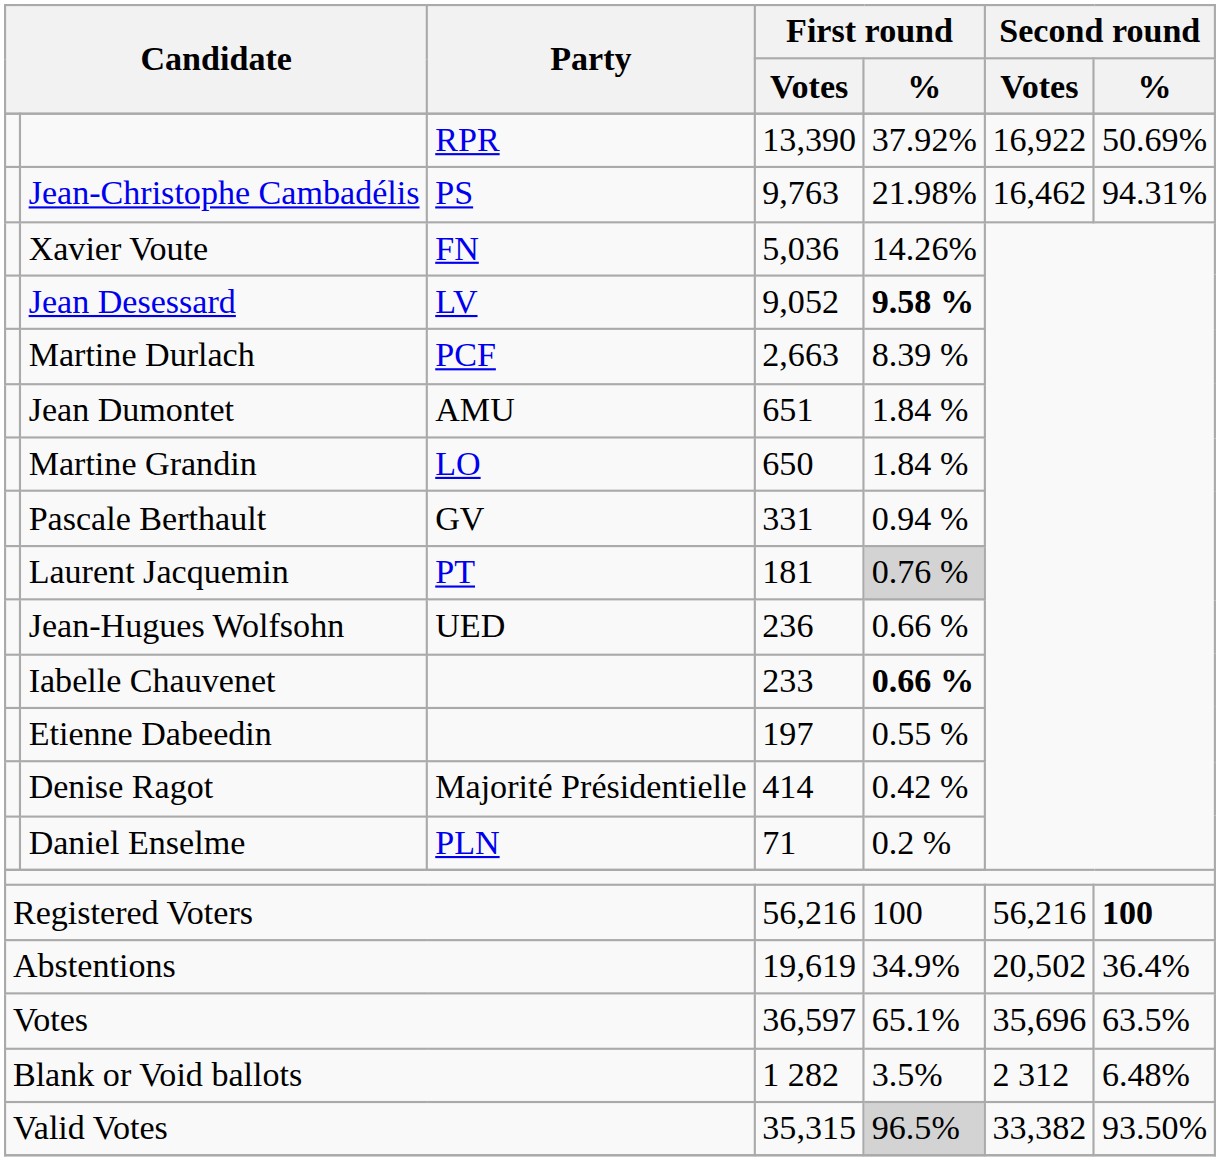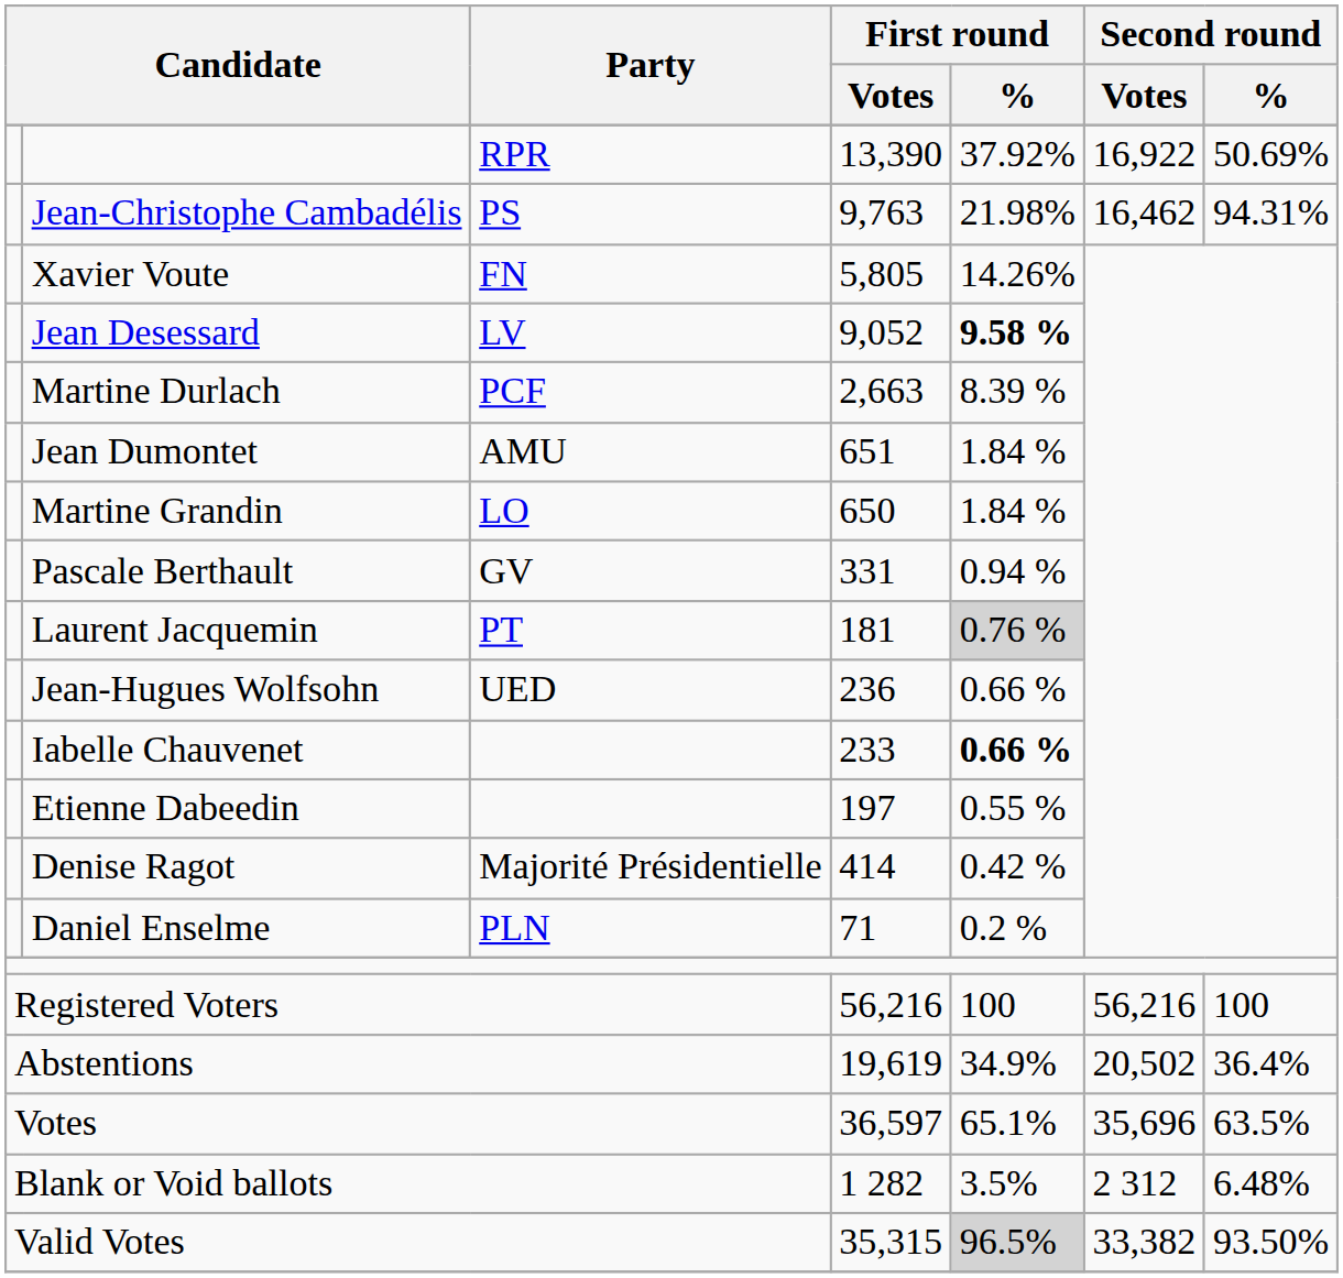Xavier Voute | First round / Votes: 5,036 -> 5,805
Registered Voters | Second round / %: bold -> normal
